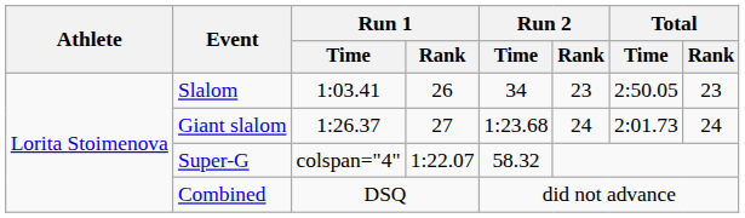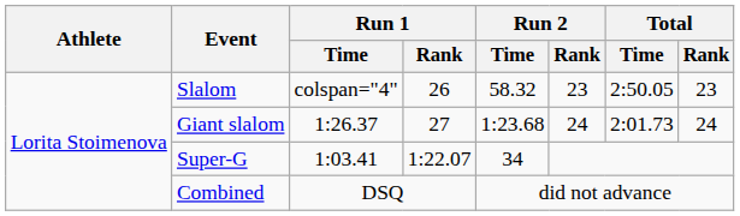Slalom | Run 1 / Time: 1:03.41 -> colspan="4"
Slalom | Run 2 / Time: 34 -> 58.32
Super-G | Run 1 / Time: colspan="4" -> 1:03.41
Super-G | Run 2 / Time: 58.32 -> 34
